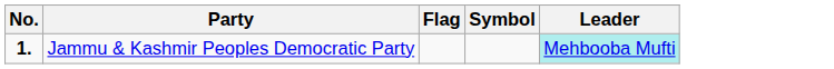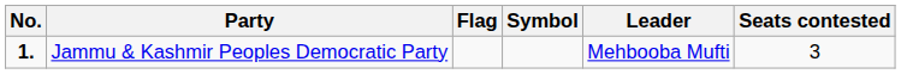+ column: Seats contested | 3
Jammu & Kashmir Peoples Democratic Party | Leader: paleturquoise background -> no background
